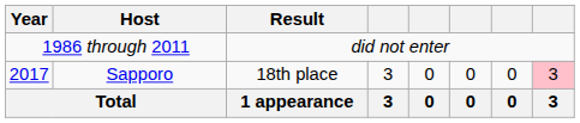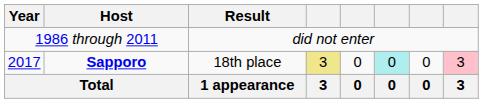2017 | Host: normal -> bold
2017 | column 4: no background -> khaki background
2017 | column 6: no background -> paleturquoise background
